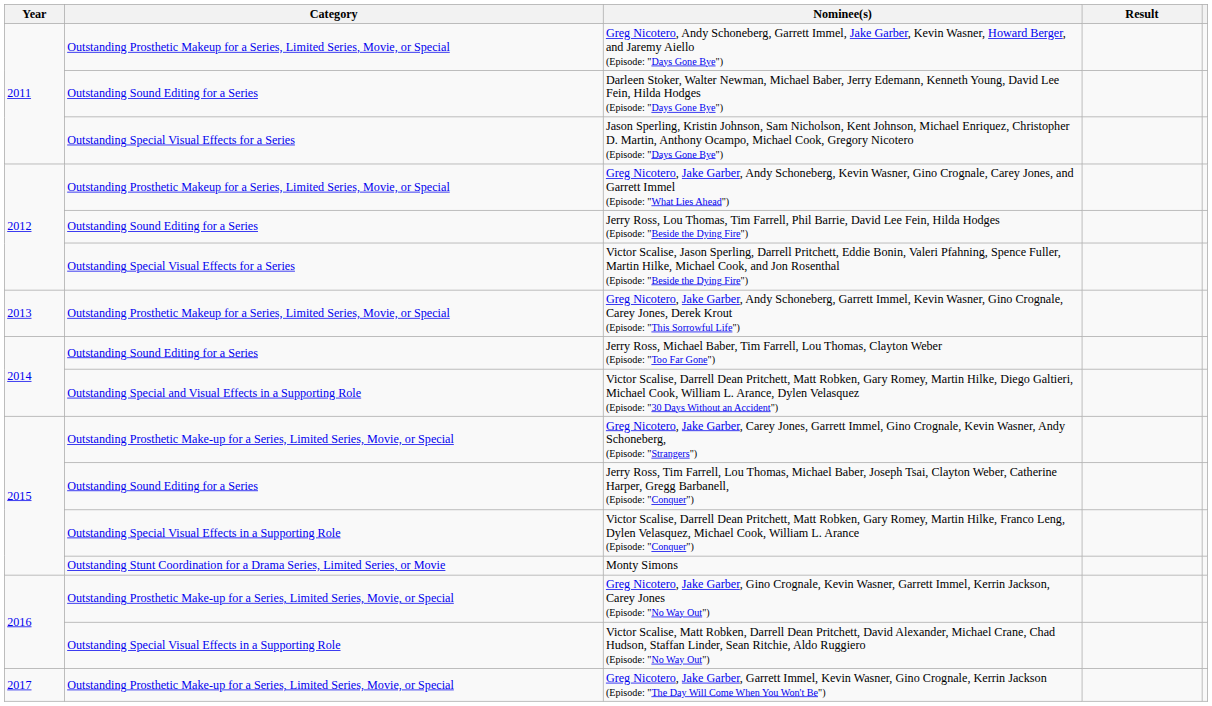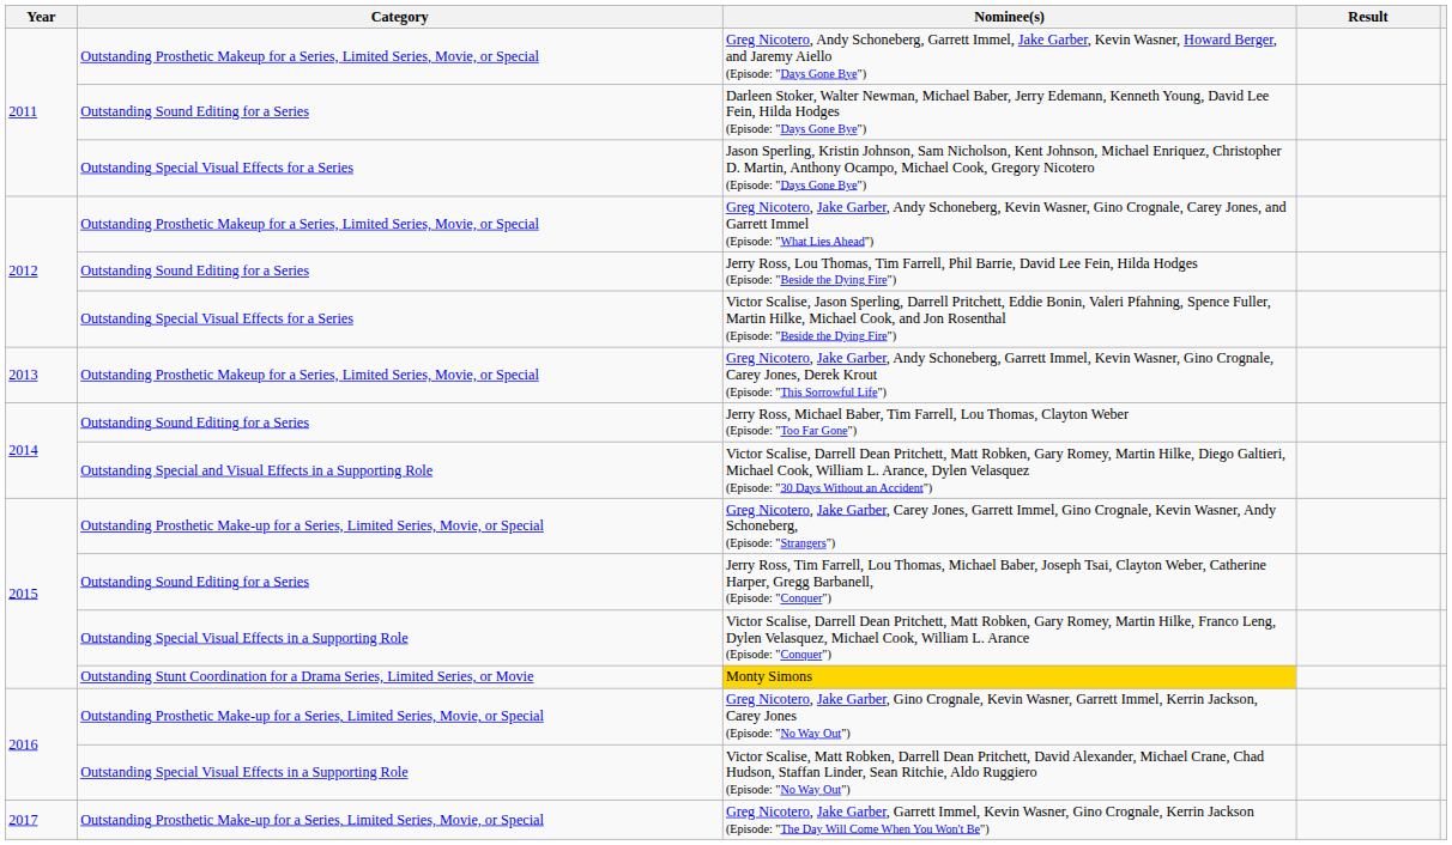Monty Simons | Nominee(s): no background -> gold background
